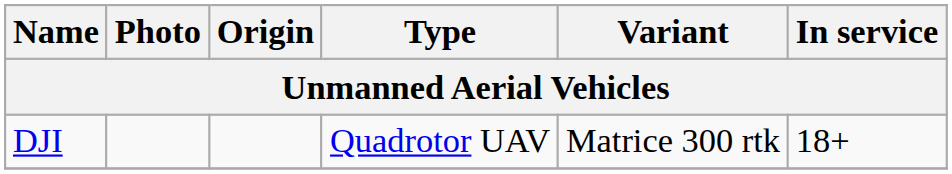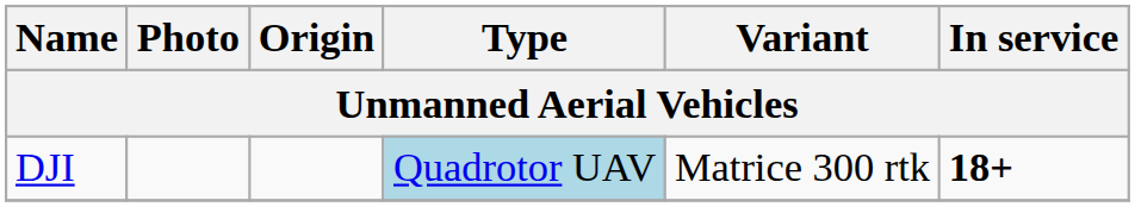DJI | Type: no background -> lightblue background
DJI | In service: normal -> bold
